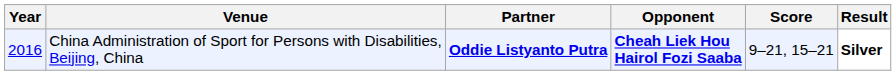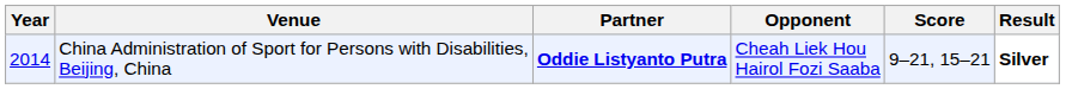row 2 | Year: 2016 -> 2014
row 2 | Opponent: bold -> normal
